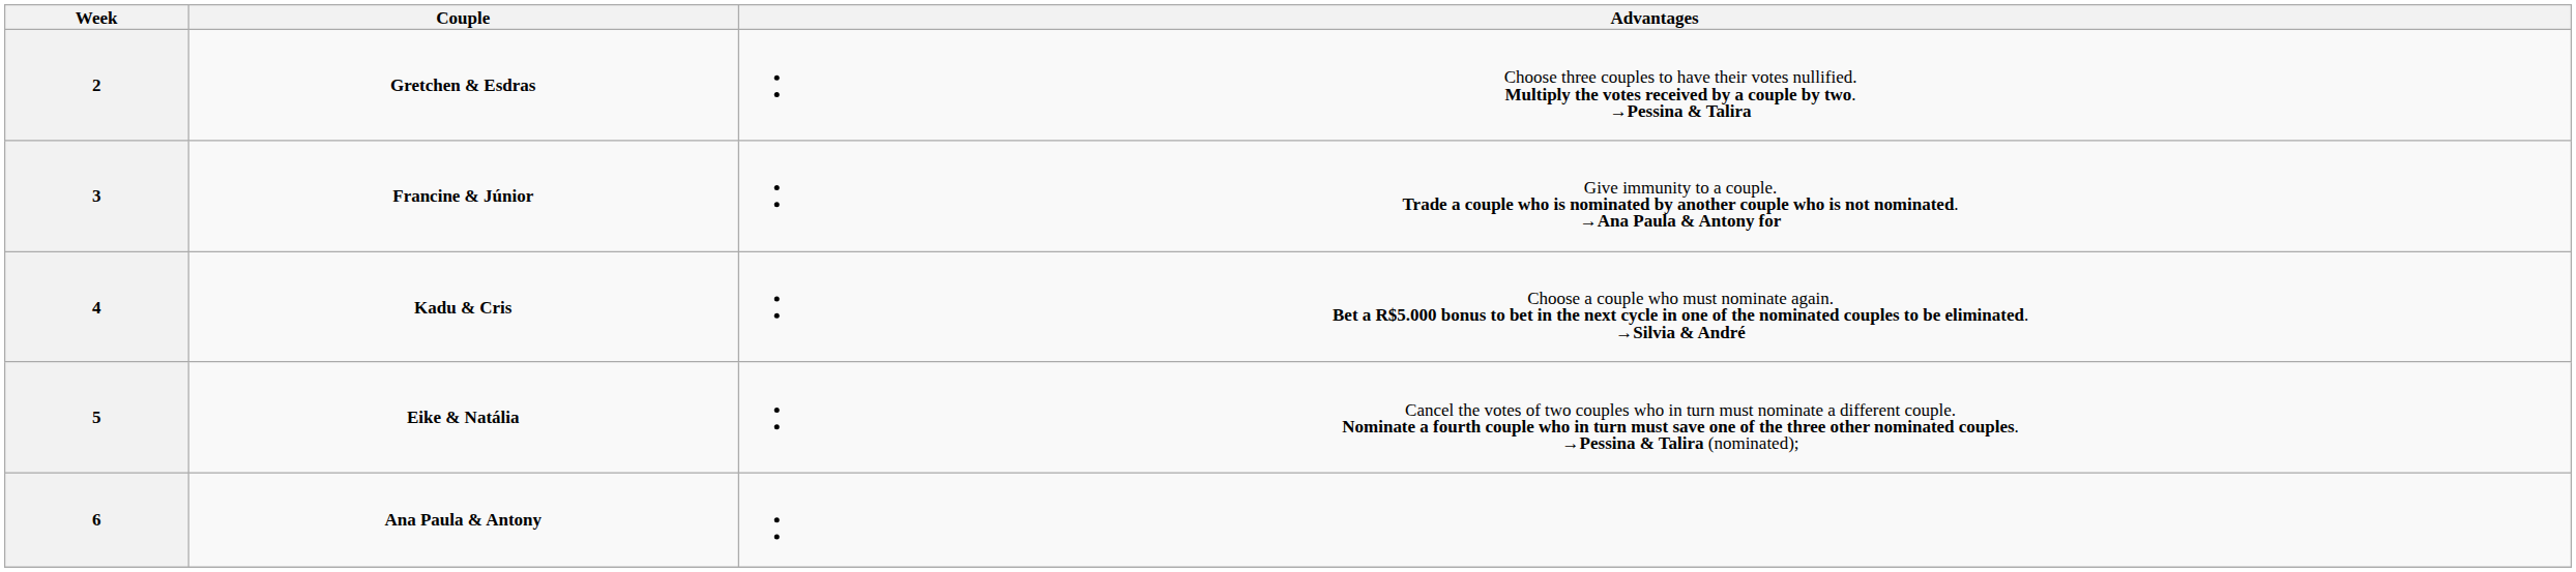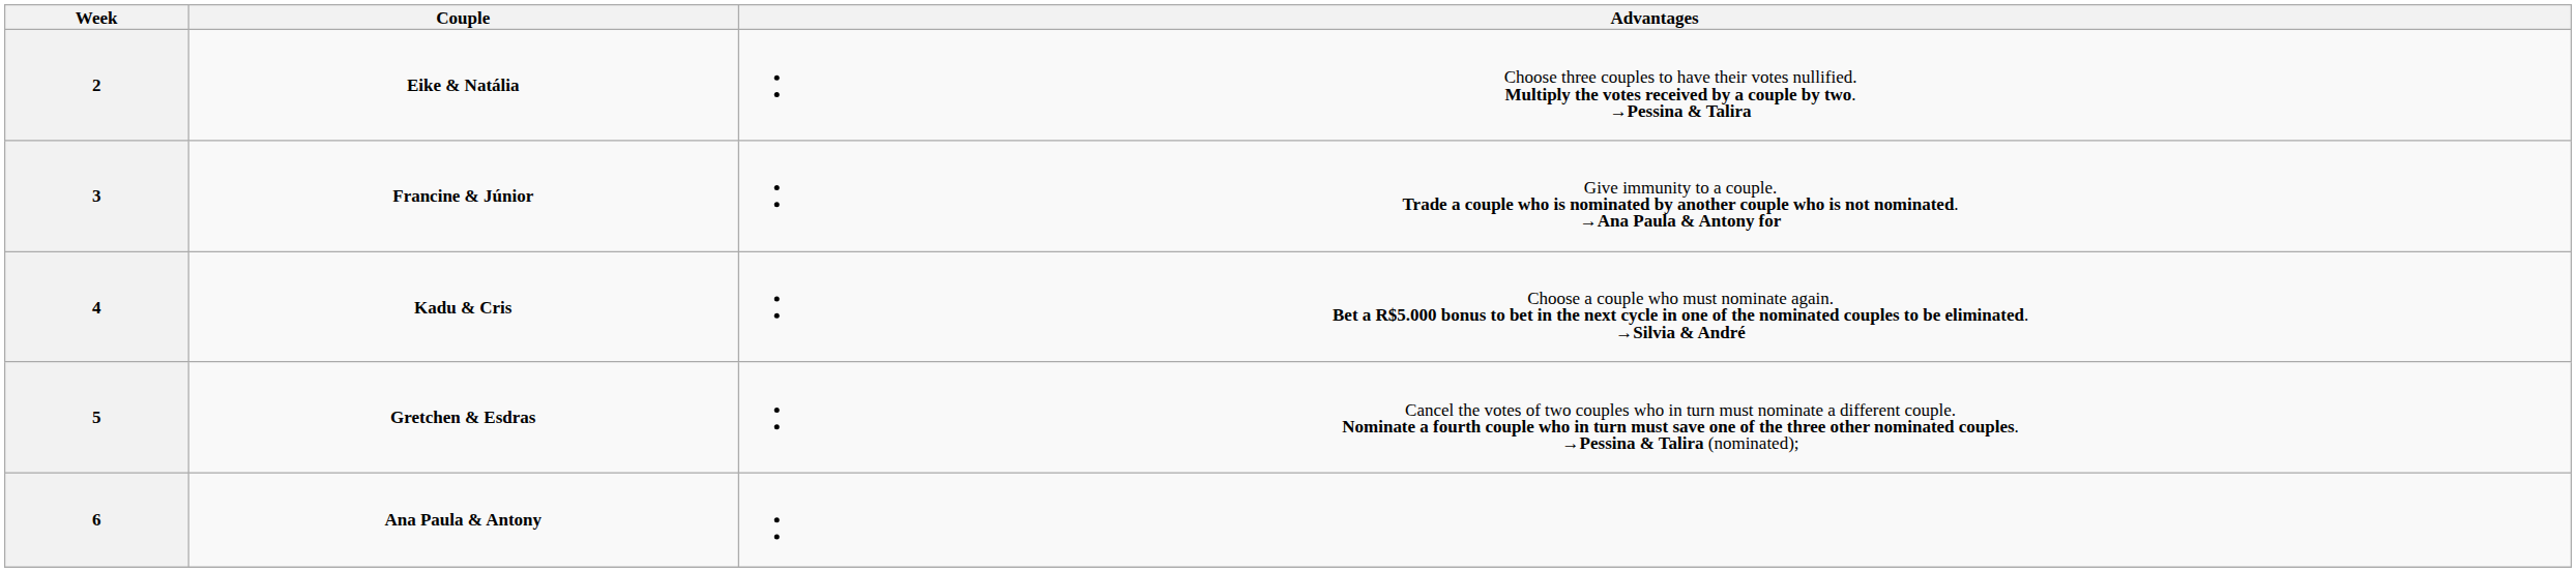2 | Couple: Gretchen & Esdras -> Eike & Natália
5 | Couple: Eike & Natália -> Gretchen & Esdras
